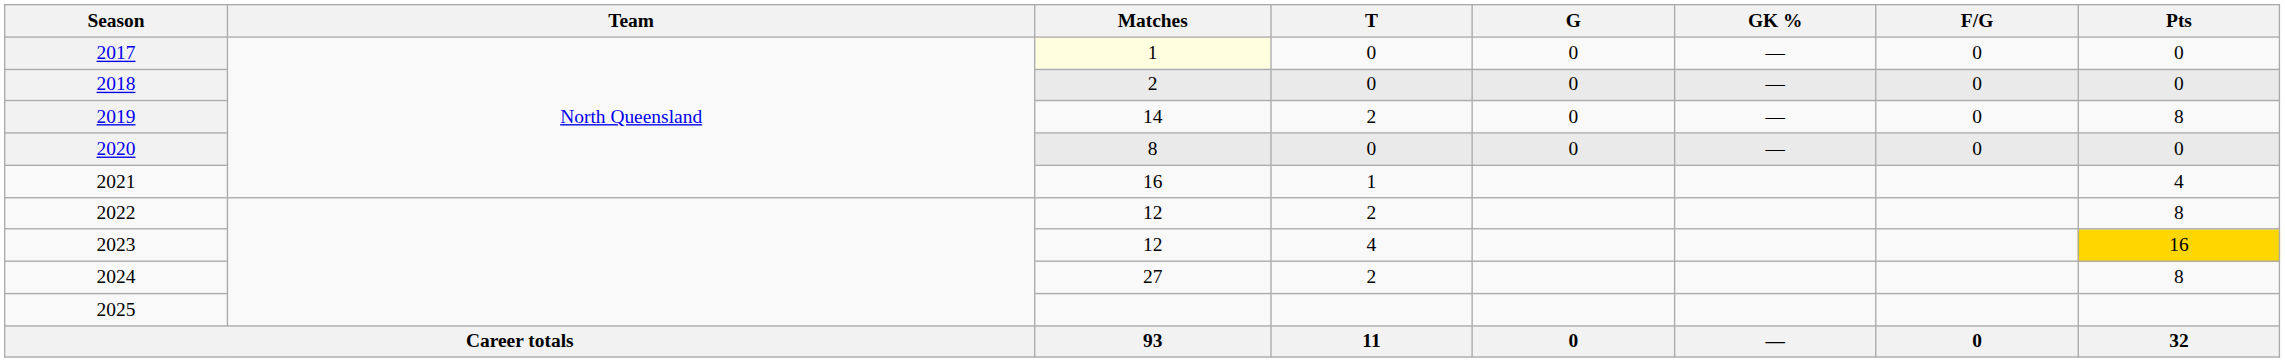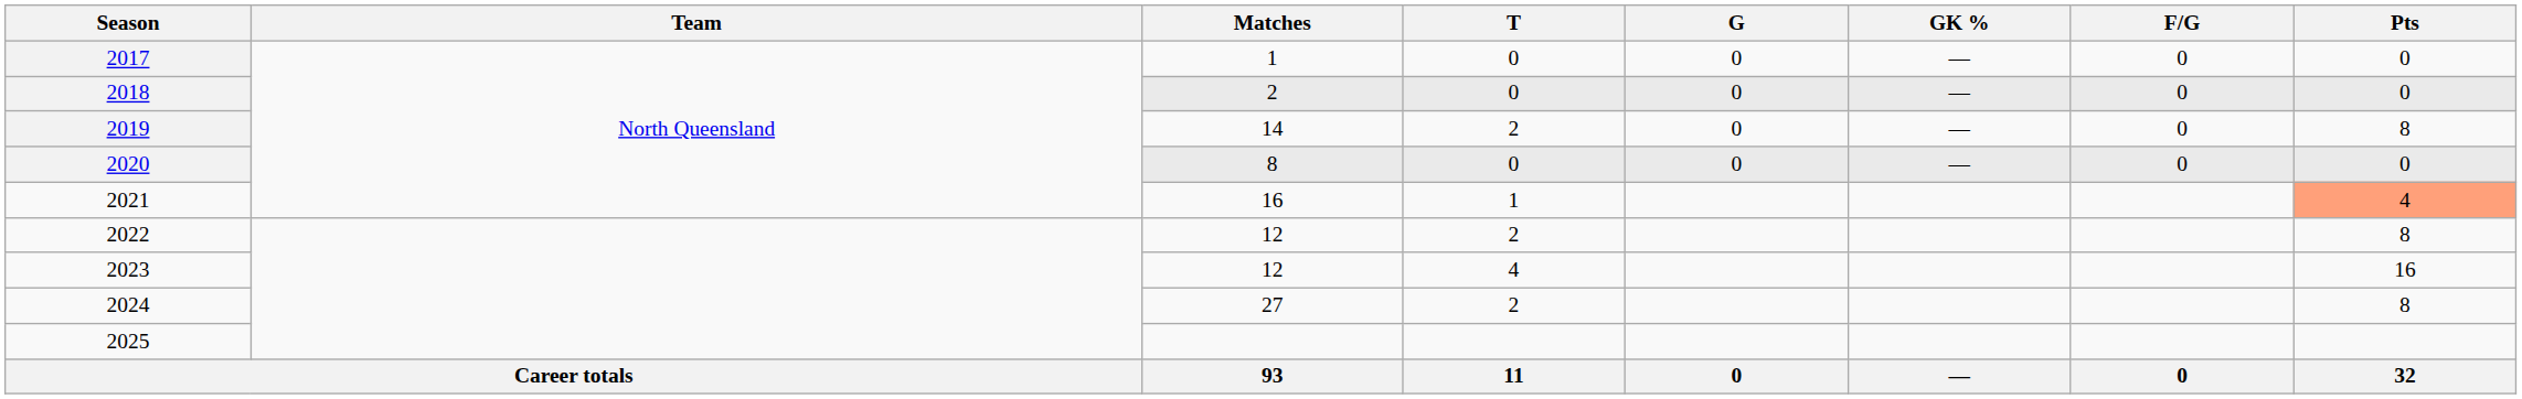2017 | Matches: lightyellow background -> no background
2021 | Pts: no background -> lightsalmon background
2023 | Pts: gold background -> no background
